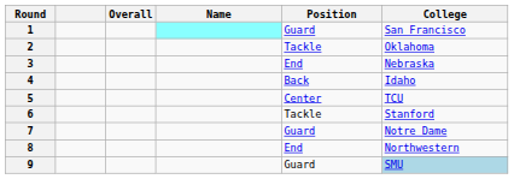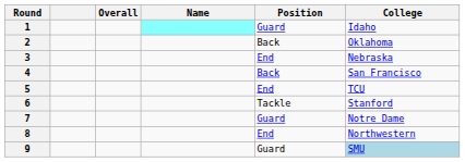1 | College: San Francisco -> Idaho
2 | Position: Tackle -> Back
4 | College: Idaho -> San Francisco
5 | Position: Center -> End
